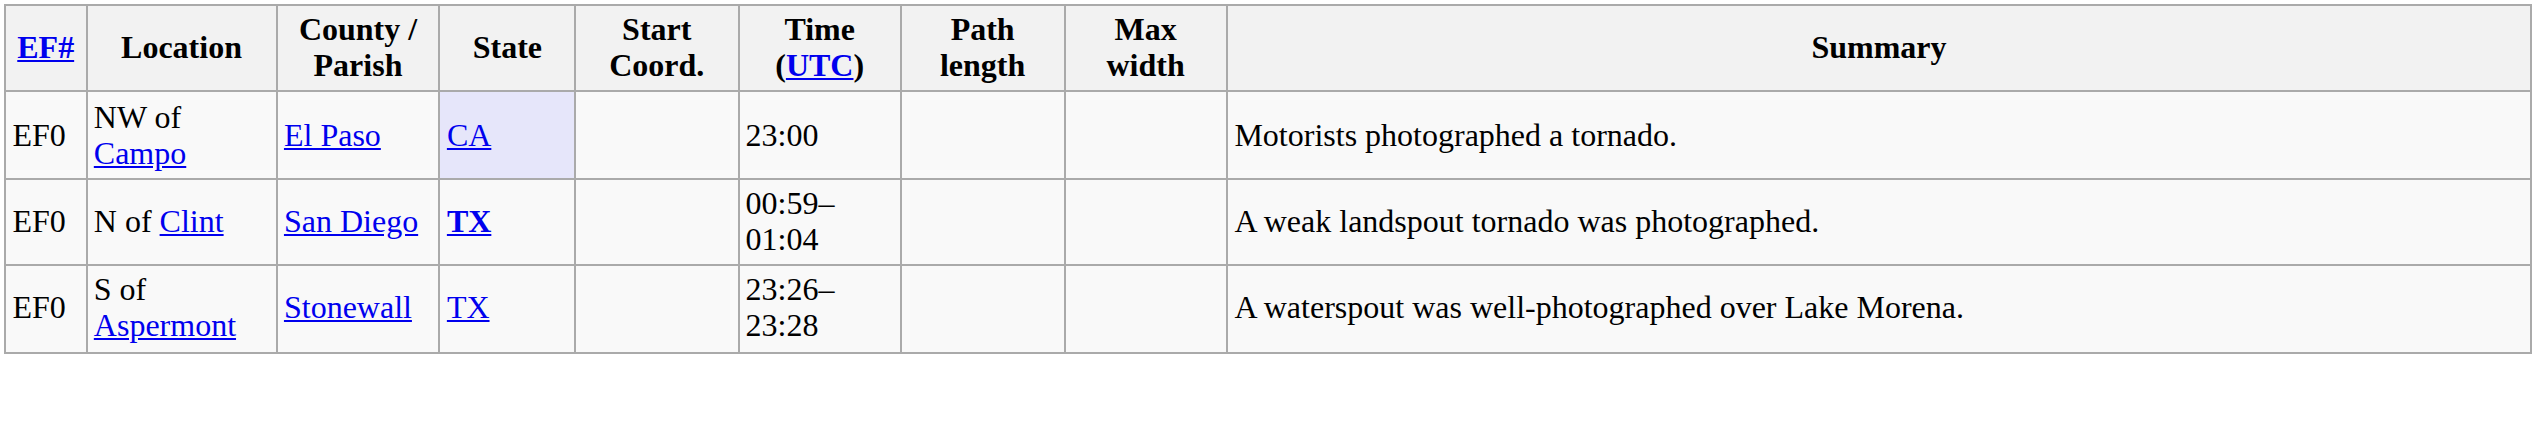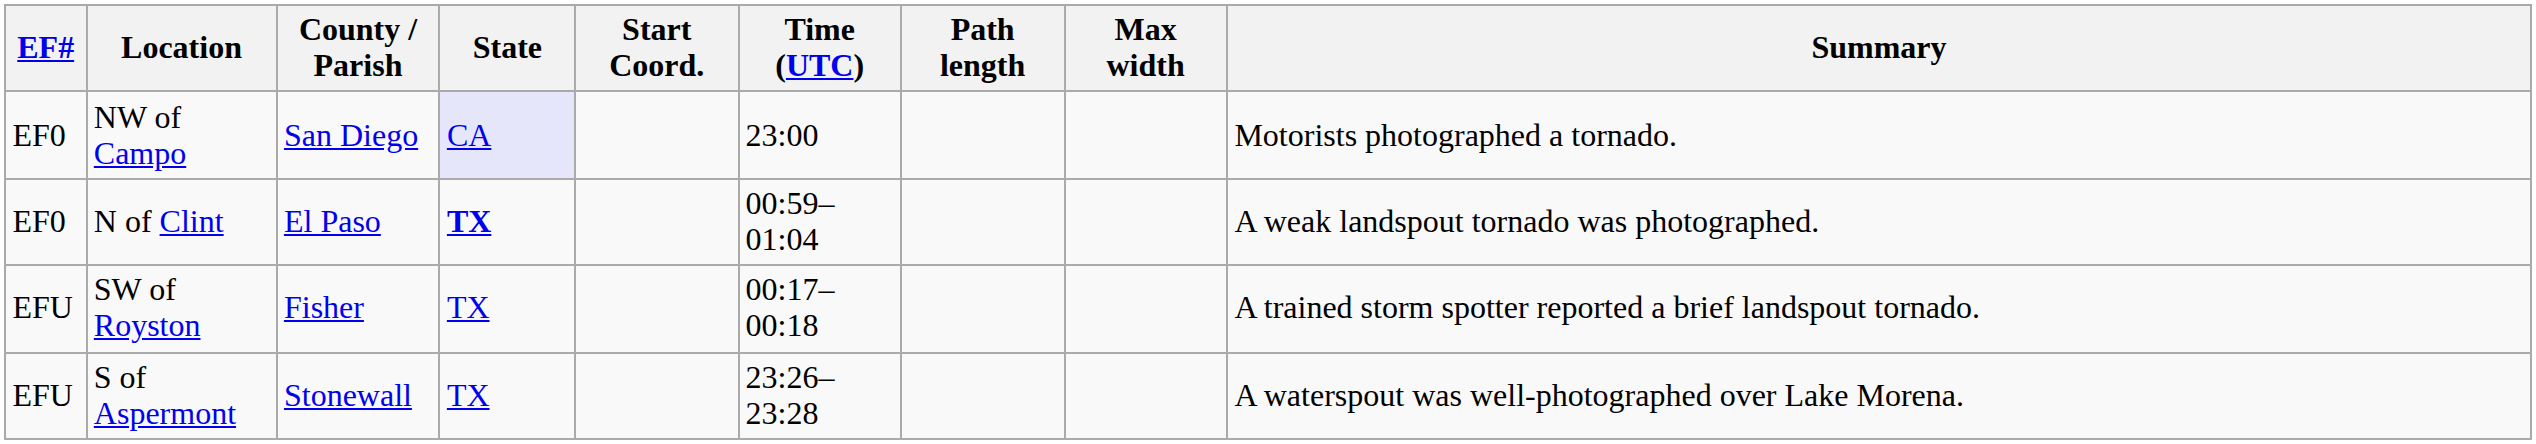NW of Campo | County / Parish: El Paso -> San Diego
N of Clint | County / Parish: San Diego -> El Paso
+ row: EFU | SW of Royston | Fisher | TX | 00:17–00:18 | A trained storm spotter reported a brief landspout tornado.
S of Aspermont | EF#: EF0 -> EFU
